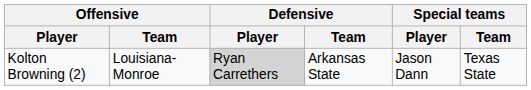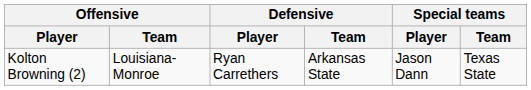Kolton Browning (2) | Defensive / Player: lightgrey background -> no background
